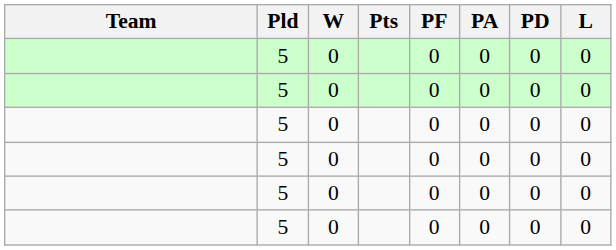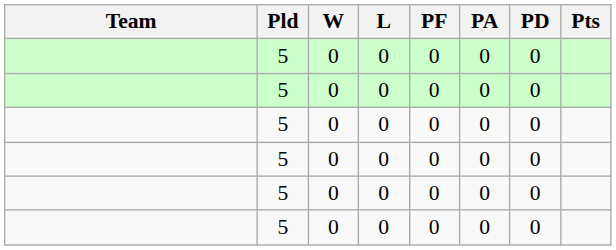columns swapped: L <-> Pts
